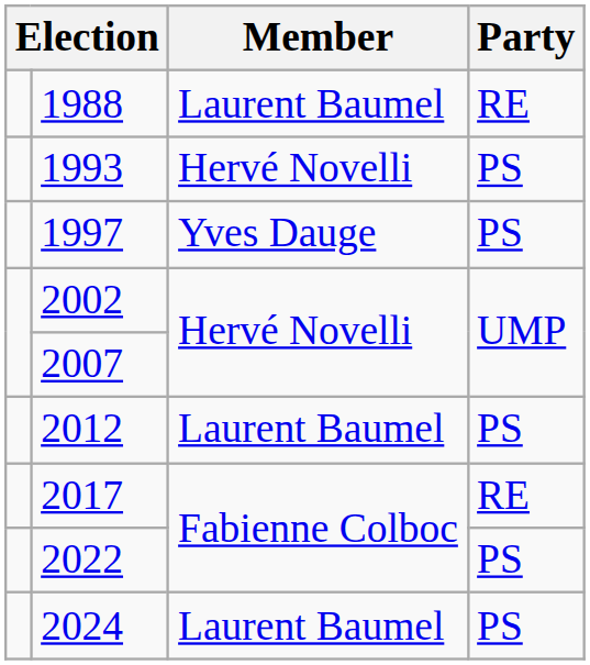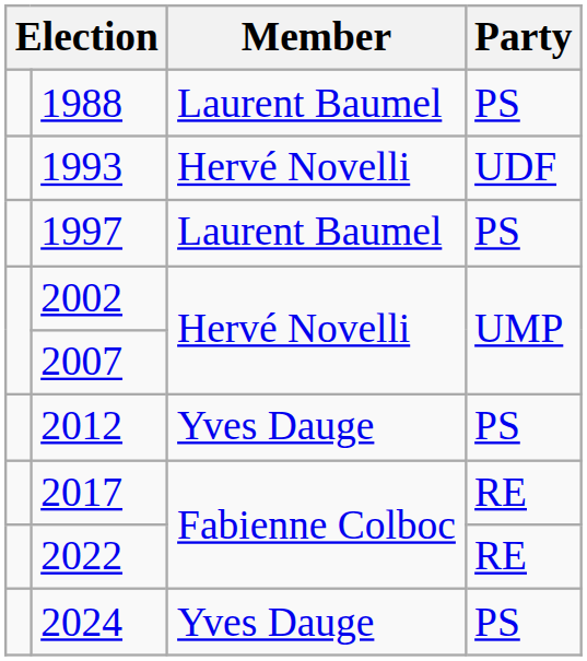1988 | Party: RE -> PS
1993 | Party: PS -> UDF
1997 | Member: Yves Dauge -> Laurent Baumel
2012 | Member: Laurent Baumel -> Yves Dauge
2022 | Party: PS -> RE
2024 | Member: Laurent Baumel -> Yves Dauge
